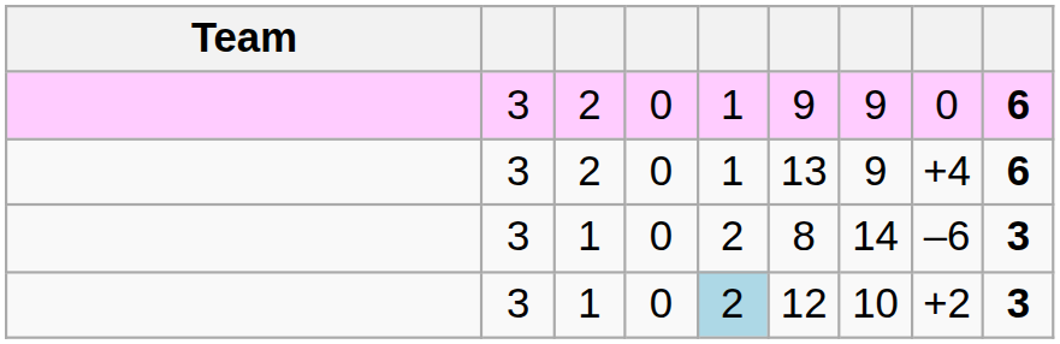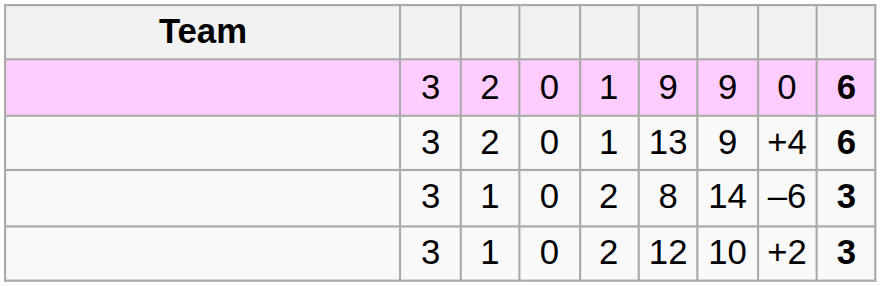row 5 | column 5: lightblue background -> no background
